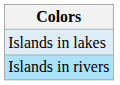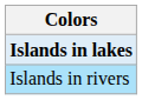row 2 | column 1: normal -> bold
